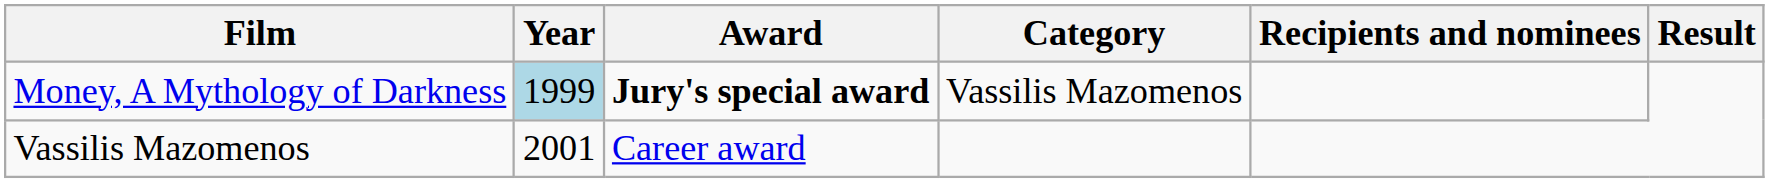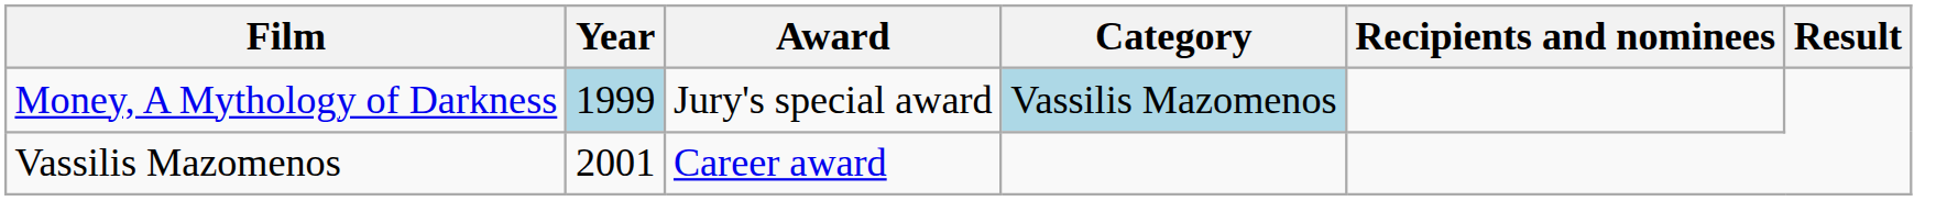Money, A Mythology of Darkness | Award: bold -> normal
Money, A Mythology of Darkness | Category: no background -> lightblue background
